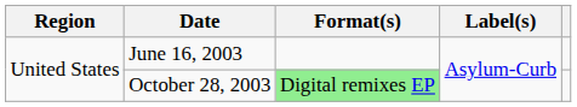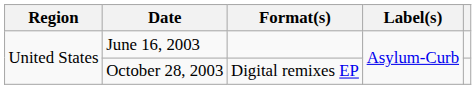October 28, 2003 | Format(s): lightgreen background -> no background
